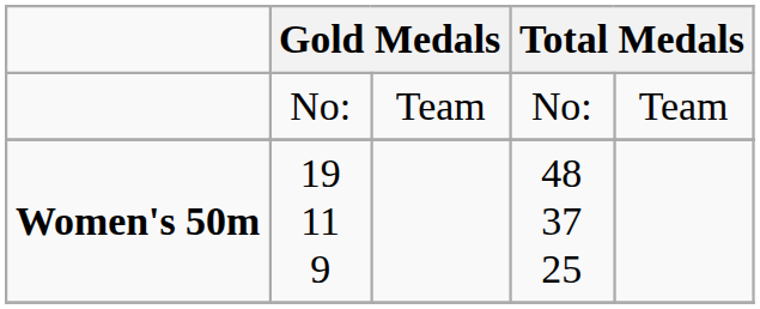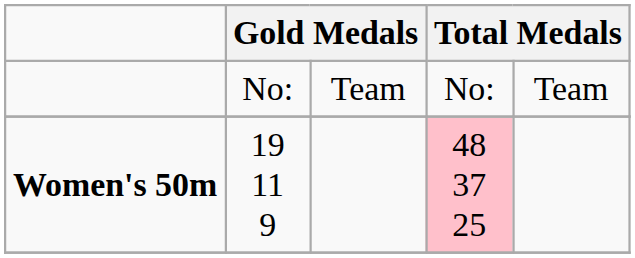Women's 50m | column 4: no background -> pink background
